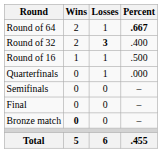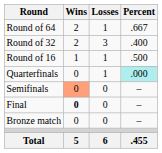Round of 64 | Percent: bold -> normal
Round of 32 | Losses: bold -> normal
Quarterfinals | Percent: no background -> paleturquoise background
Semifinals | Wins: no background -> lightsalmon background
Final | Wins: normal -> bold
Bronze match | Wins: bold -> normal
